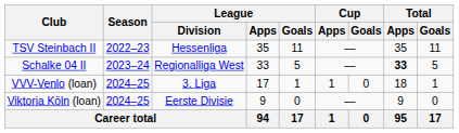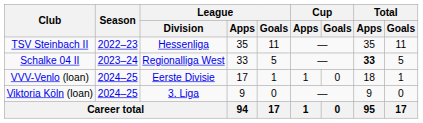VVV-Venlo (loan) | League / Division: 3. Liga -> Eerste Divisie
Viktoria Köln (loan) | League / Division: Eerste Divisie -> 3. Liga
